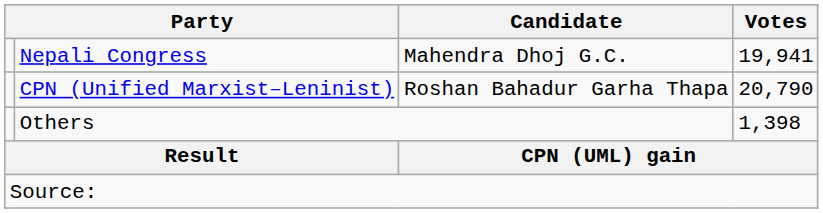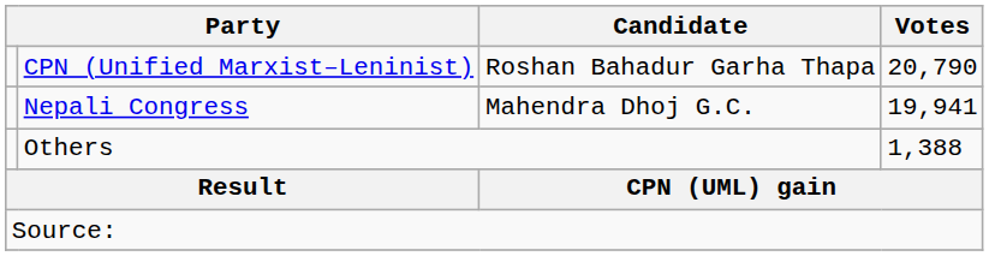rows swapped: CPN (Unified Marxist–Leninist) <-> Nepali Congress
Others | Votes: 1,398 -> 1,388
